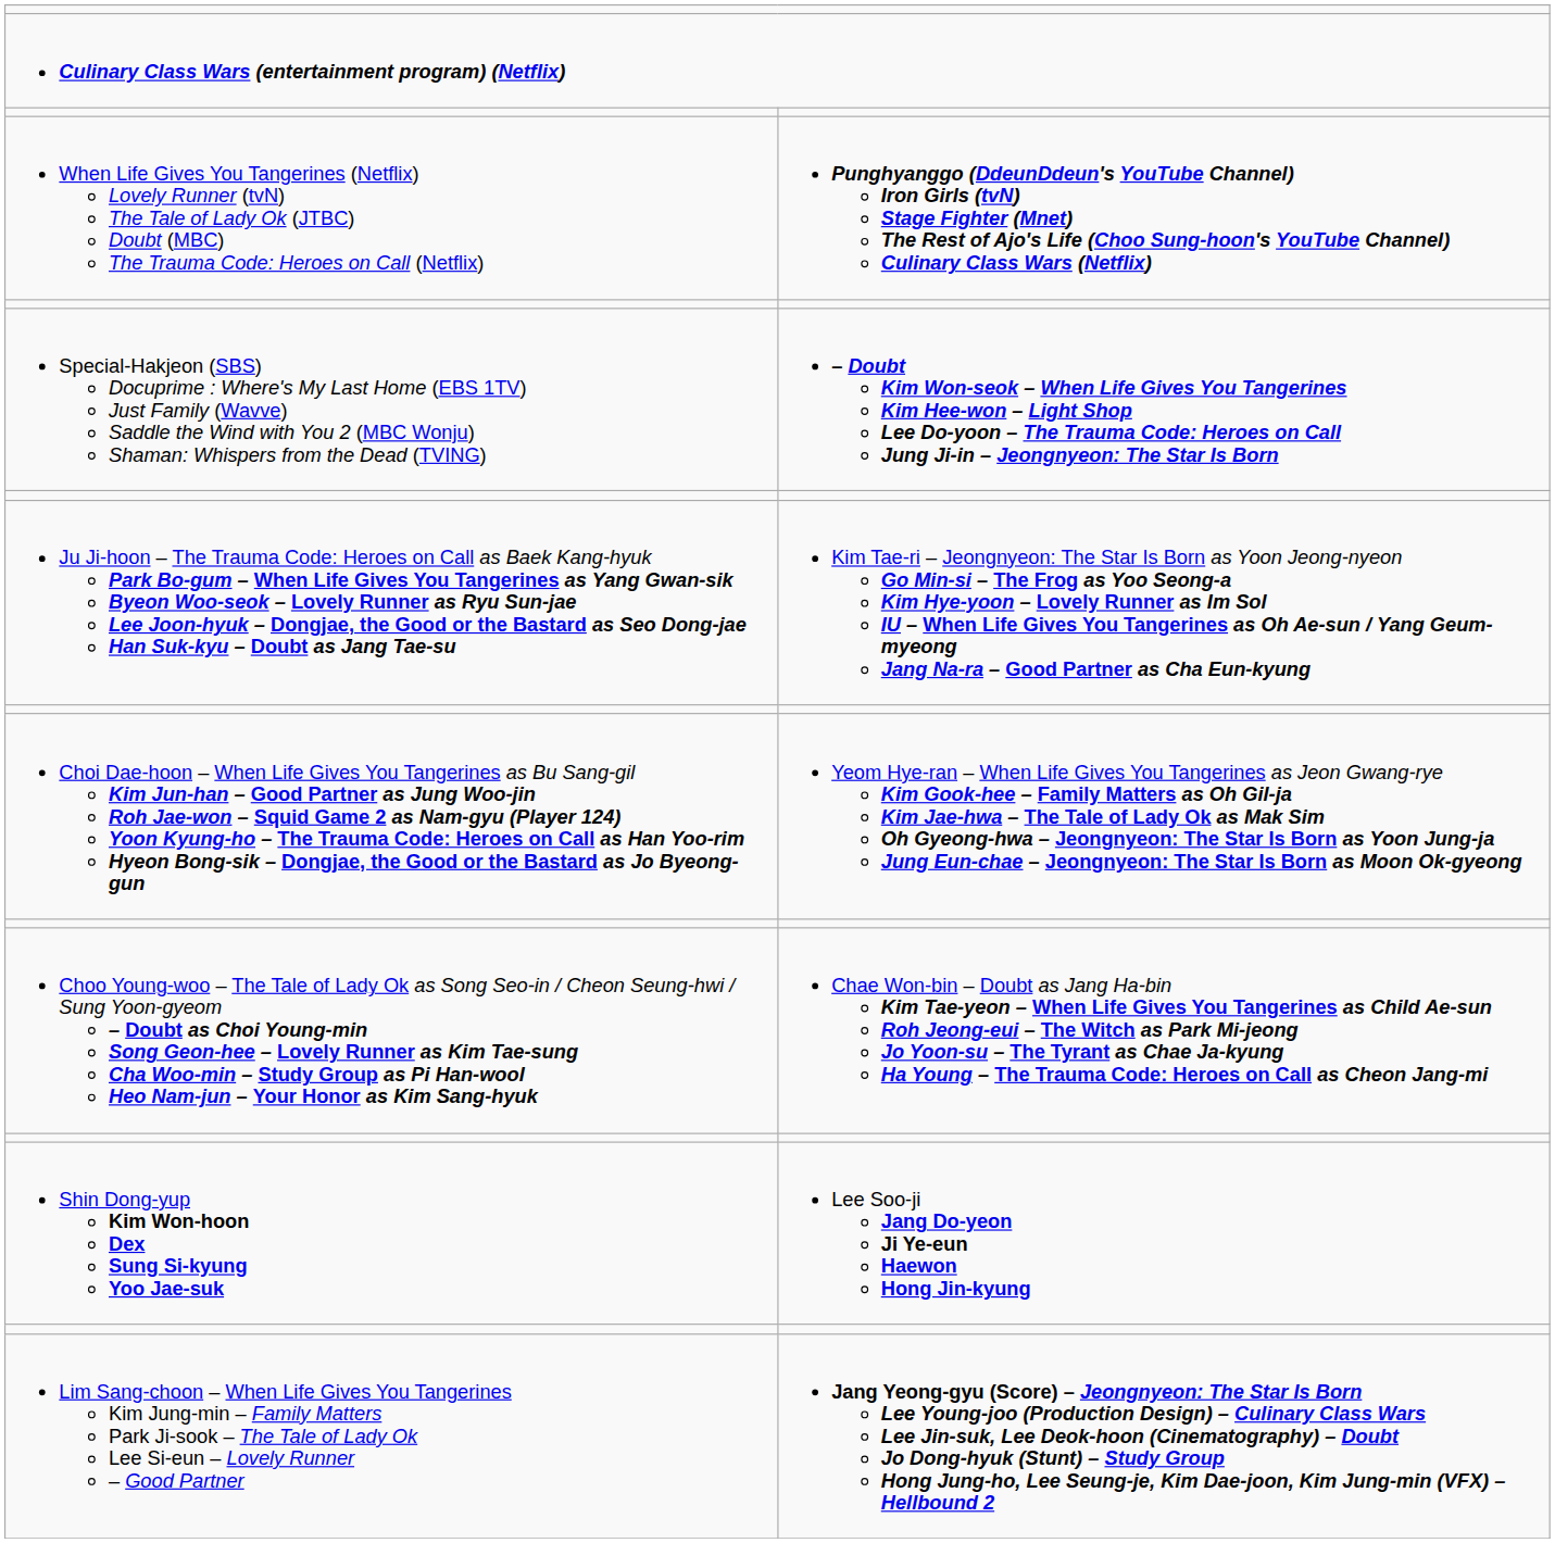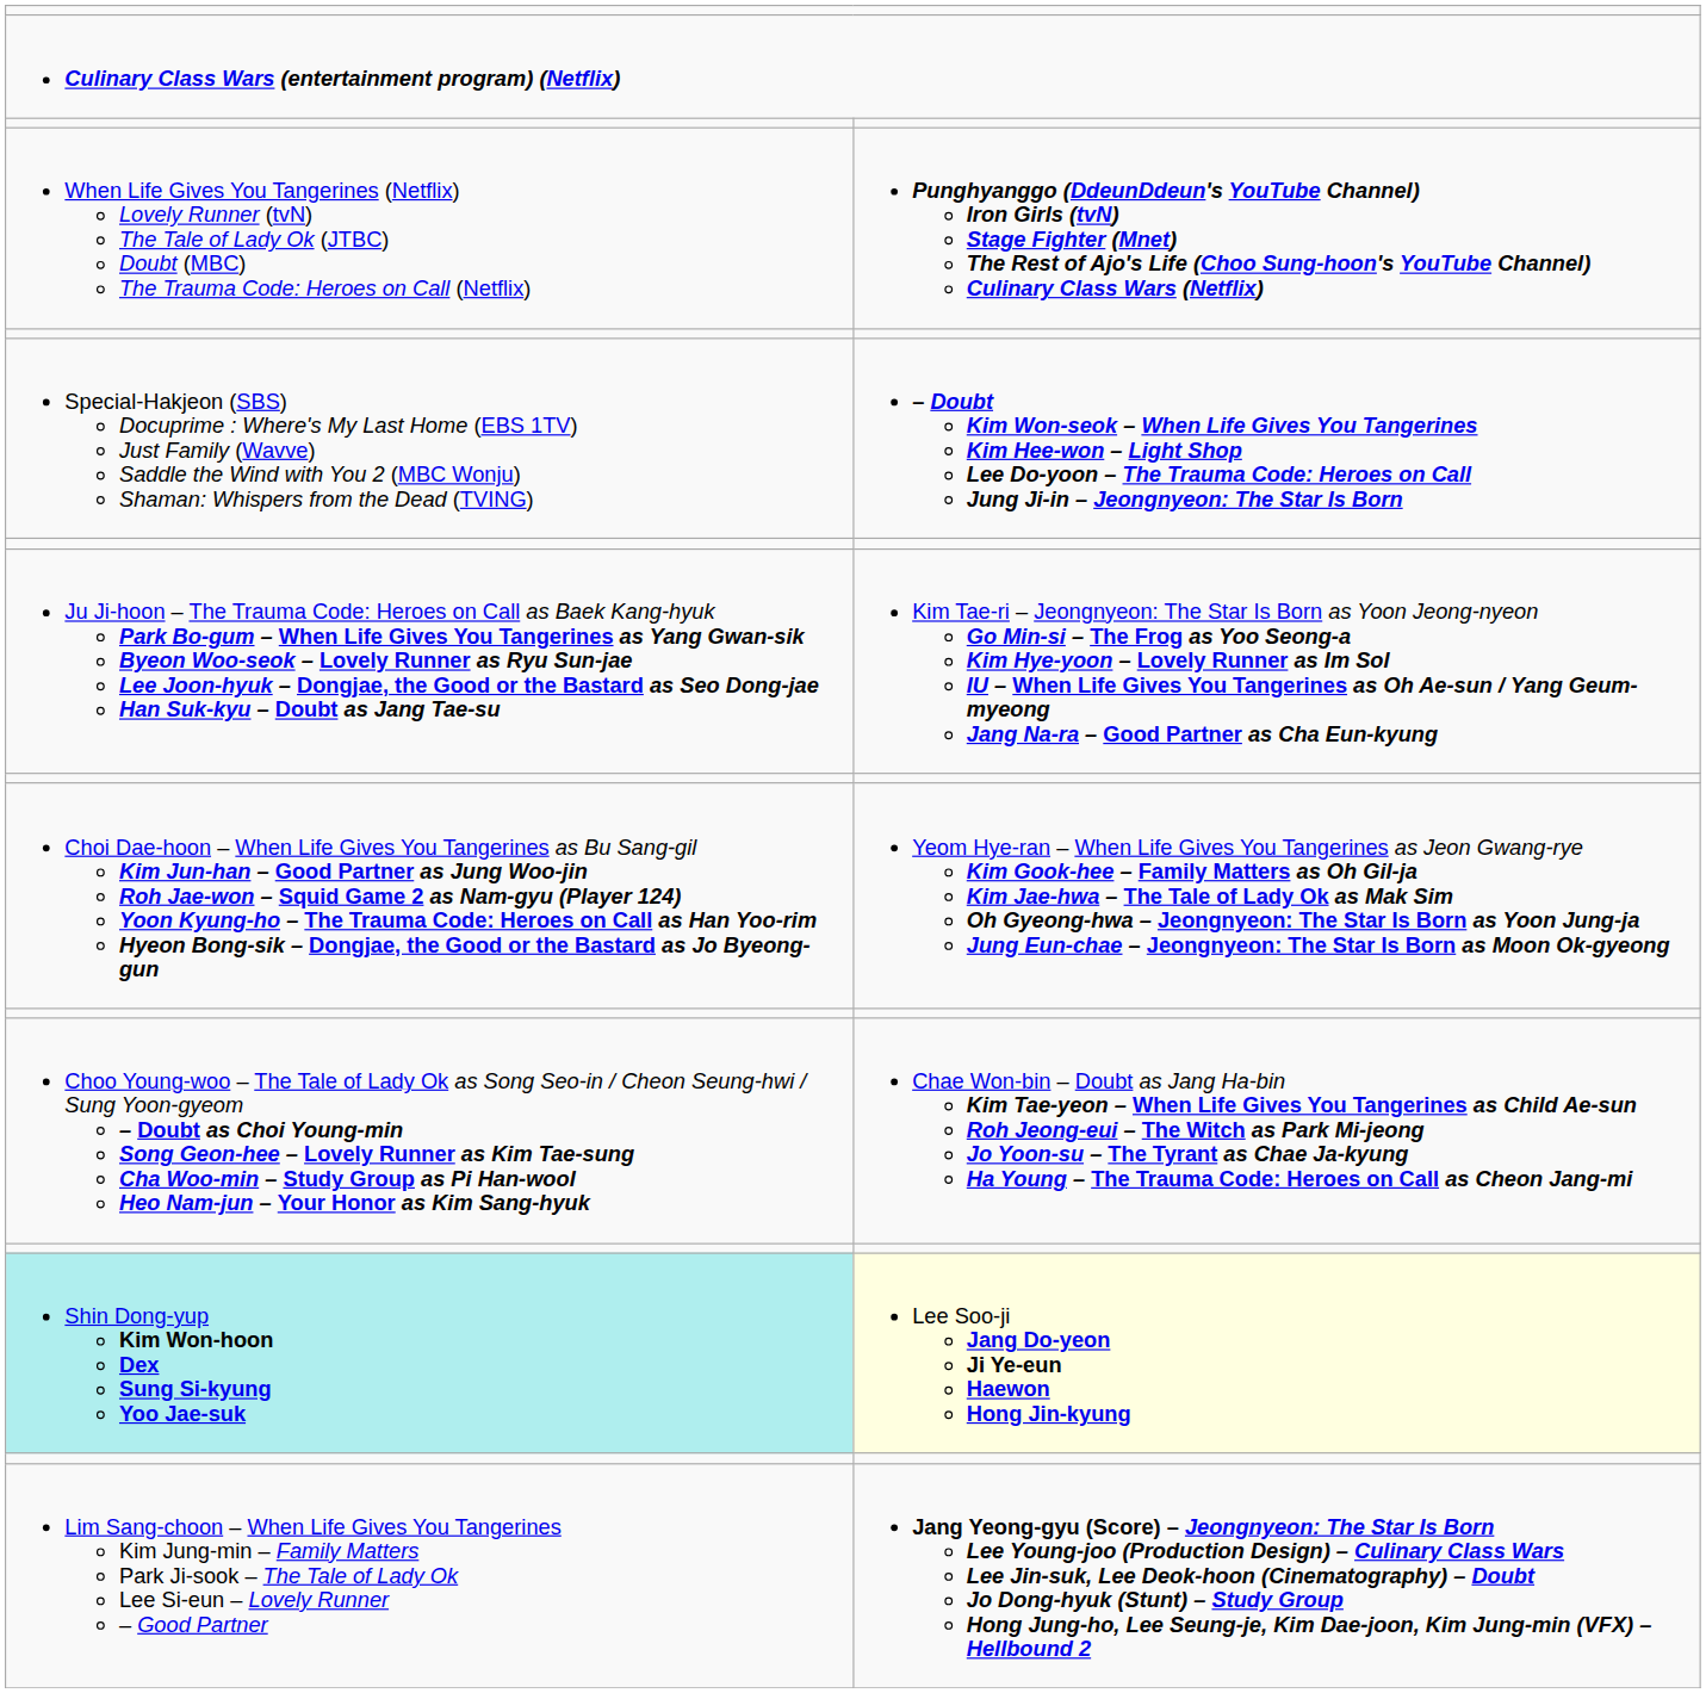row 14 | column 1: no background -> paleturquoise background
row 14 | column 2: no background -> lightyellow background
